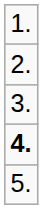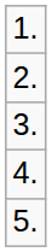row 4 | column 1: bold -> normal
